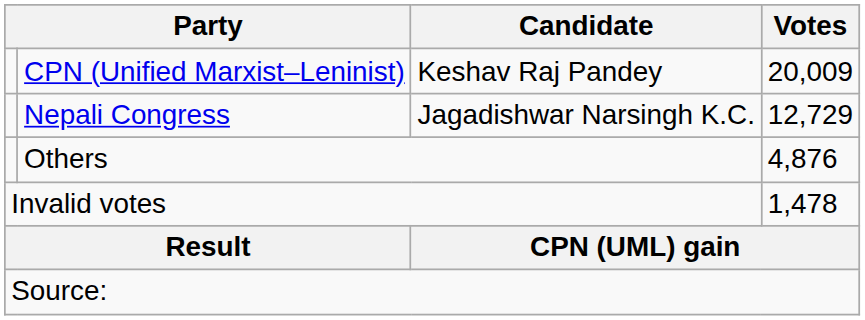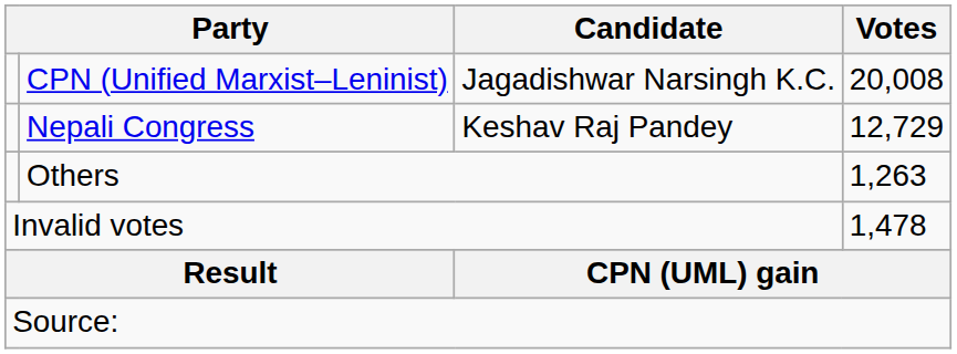CPN (Unified Marxist–Leninist) | Candidate: Keshav Raj Pandey -> Jagadishwar Narsingh K.C.
CPN (Unified Marxist–Leninist) | Votes: 20,009 -> 20,008
Nepali Congress | Candidate: Jagadishwar Narsingh K.C. -> Keshav Raj Pandey
Others | Votes: 4,876 -> 1,263
